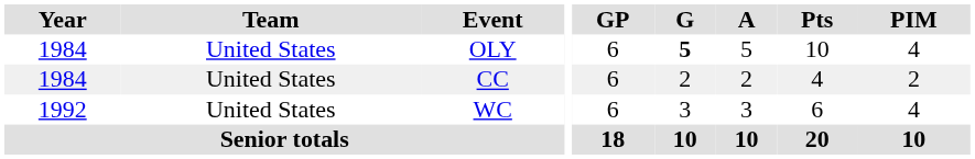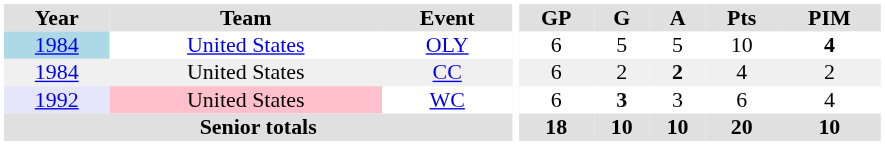OLY | Year: no background -> lightblue background
OLY | G: bold -> normal
OLY | PIM: normal -> bold
CC | A: normal -> bold
WC | Year: no background -> lavender background
WC | Team: no background -> pink background
WC | G: normal -> bold
